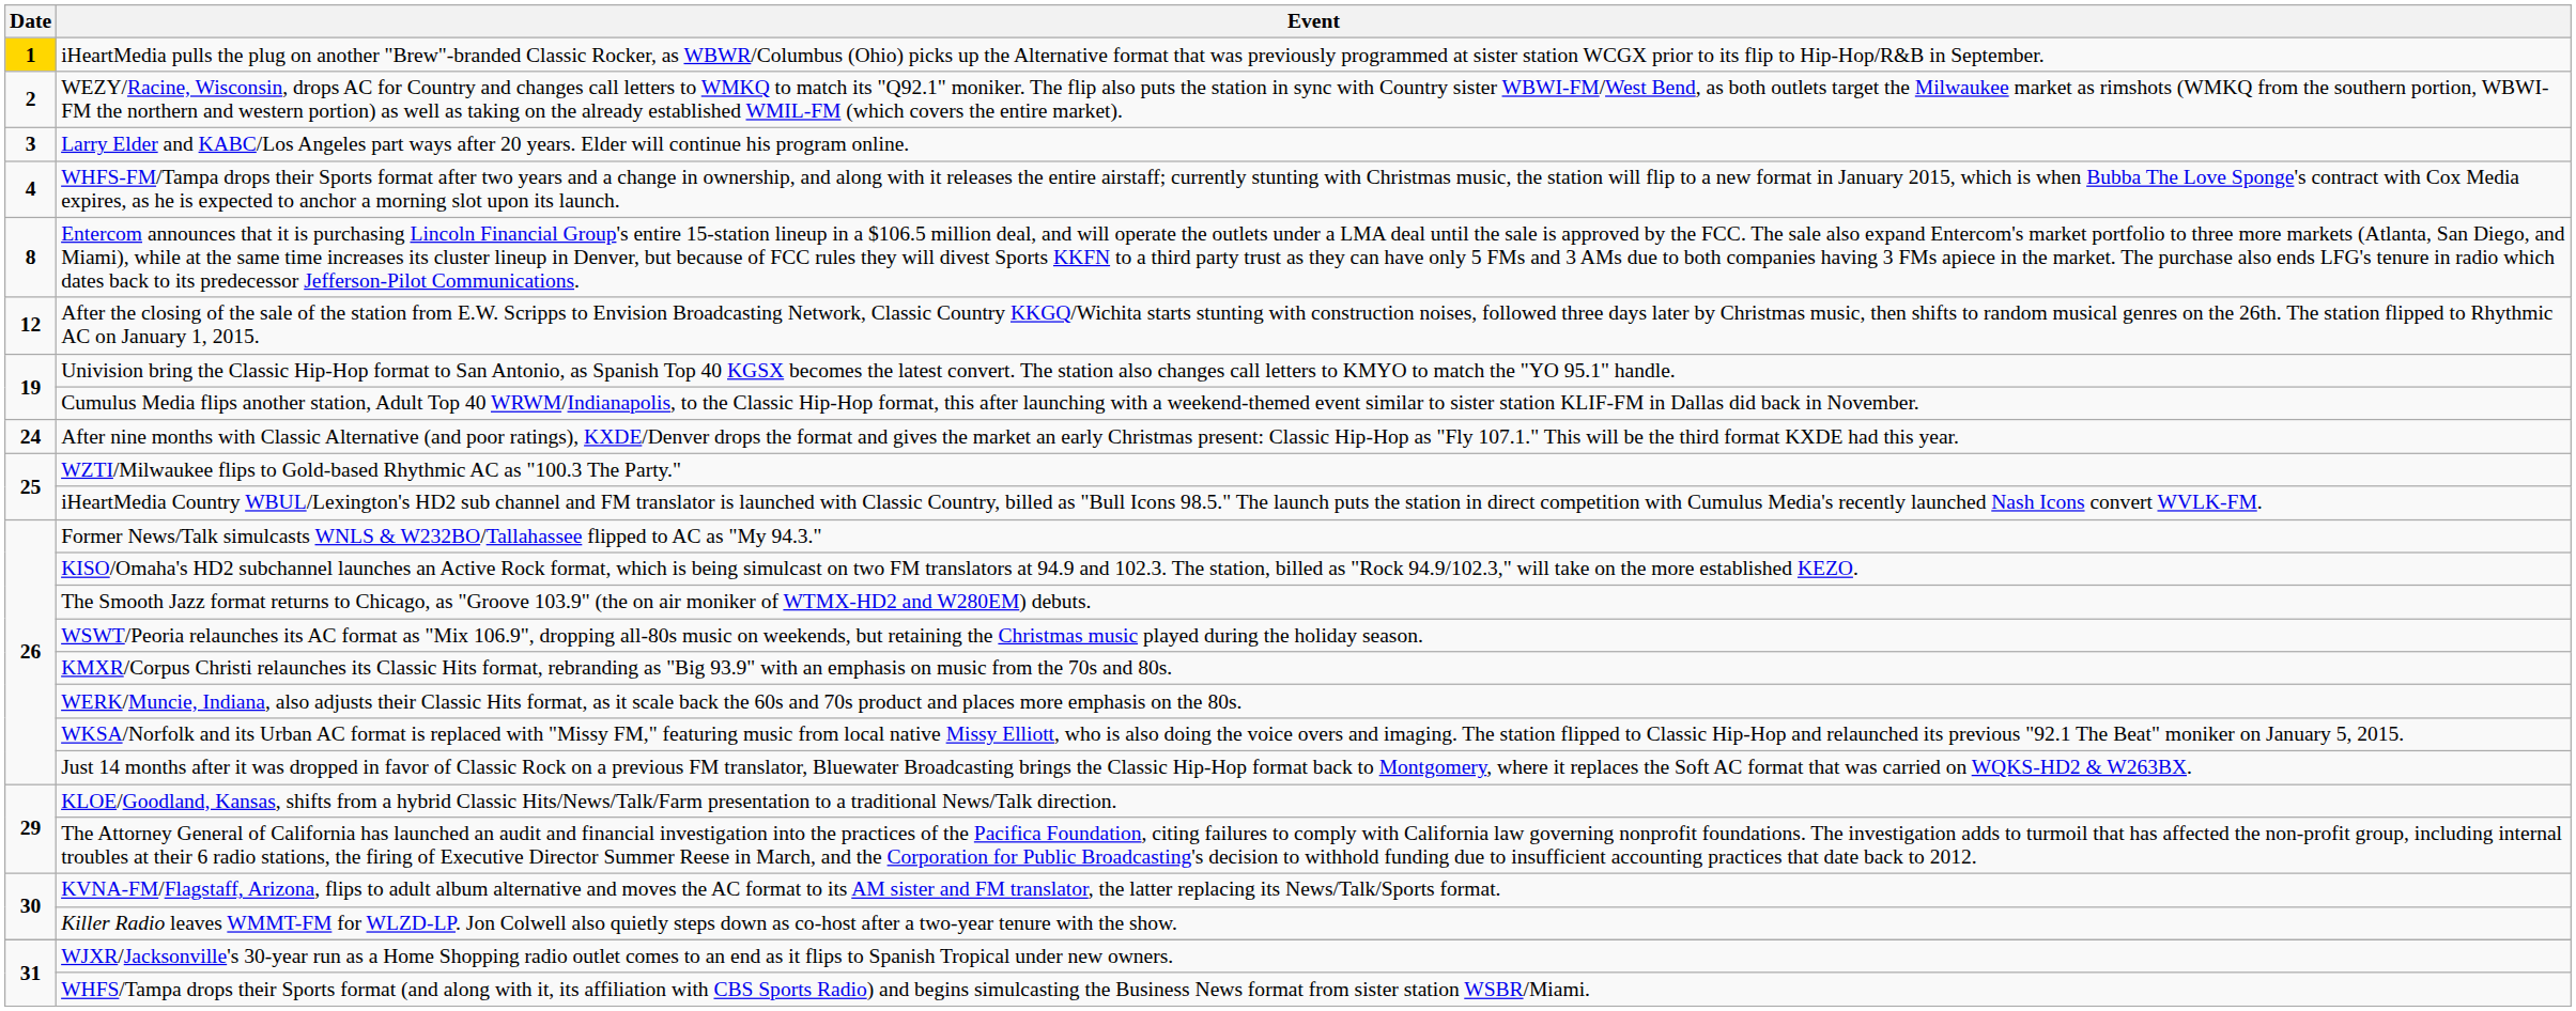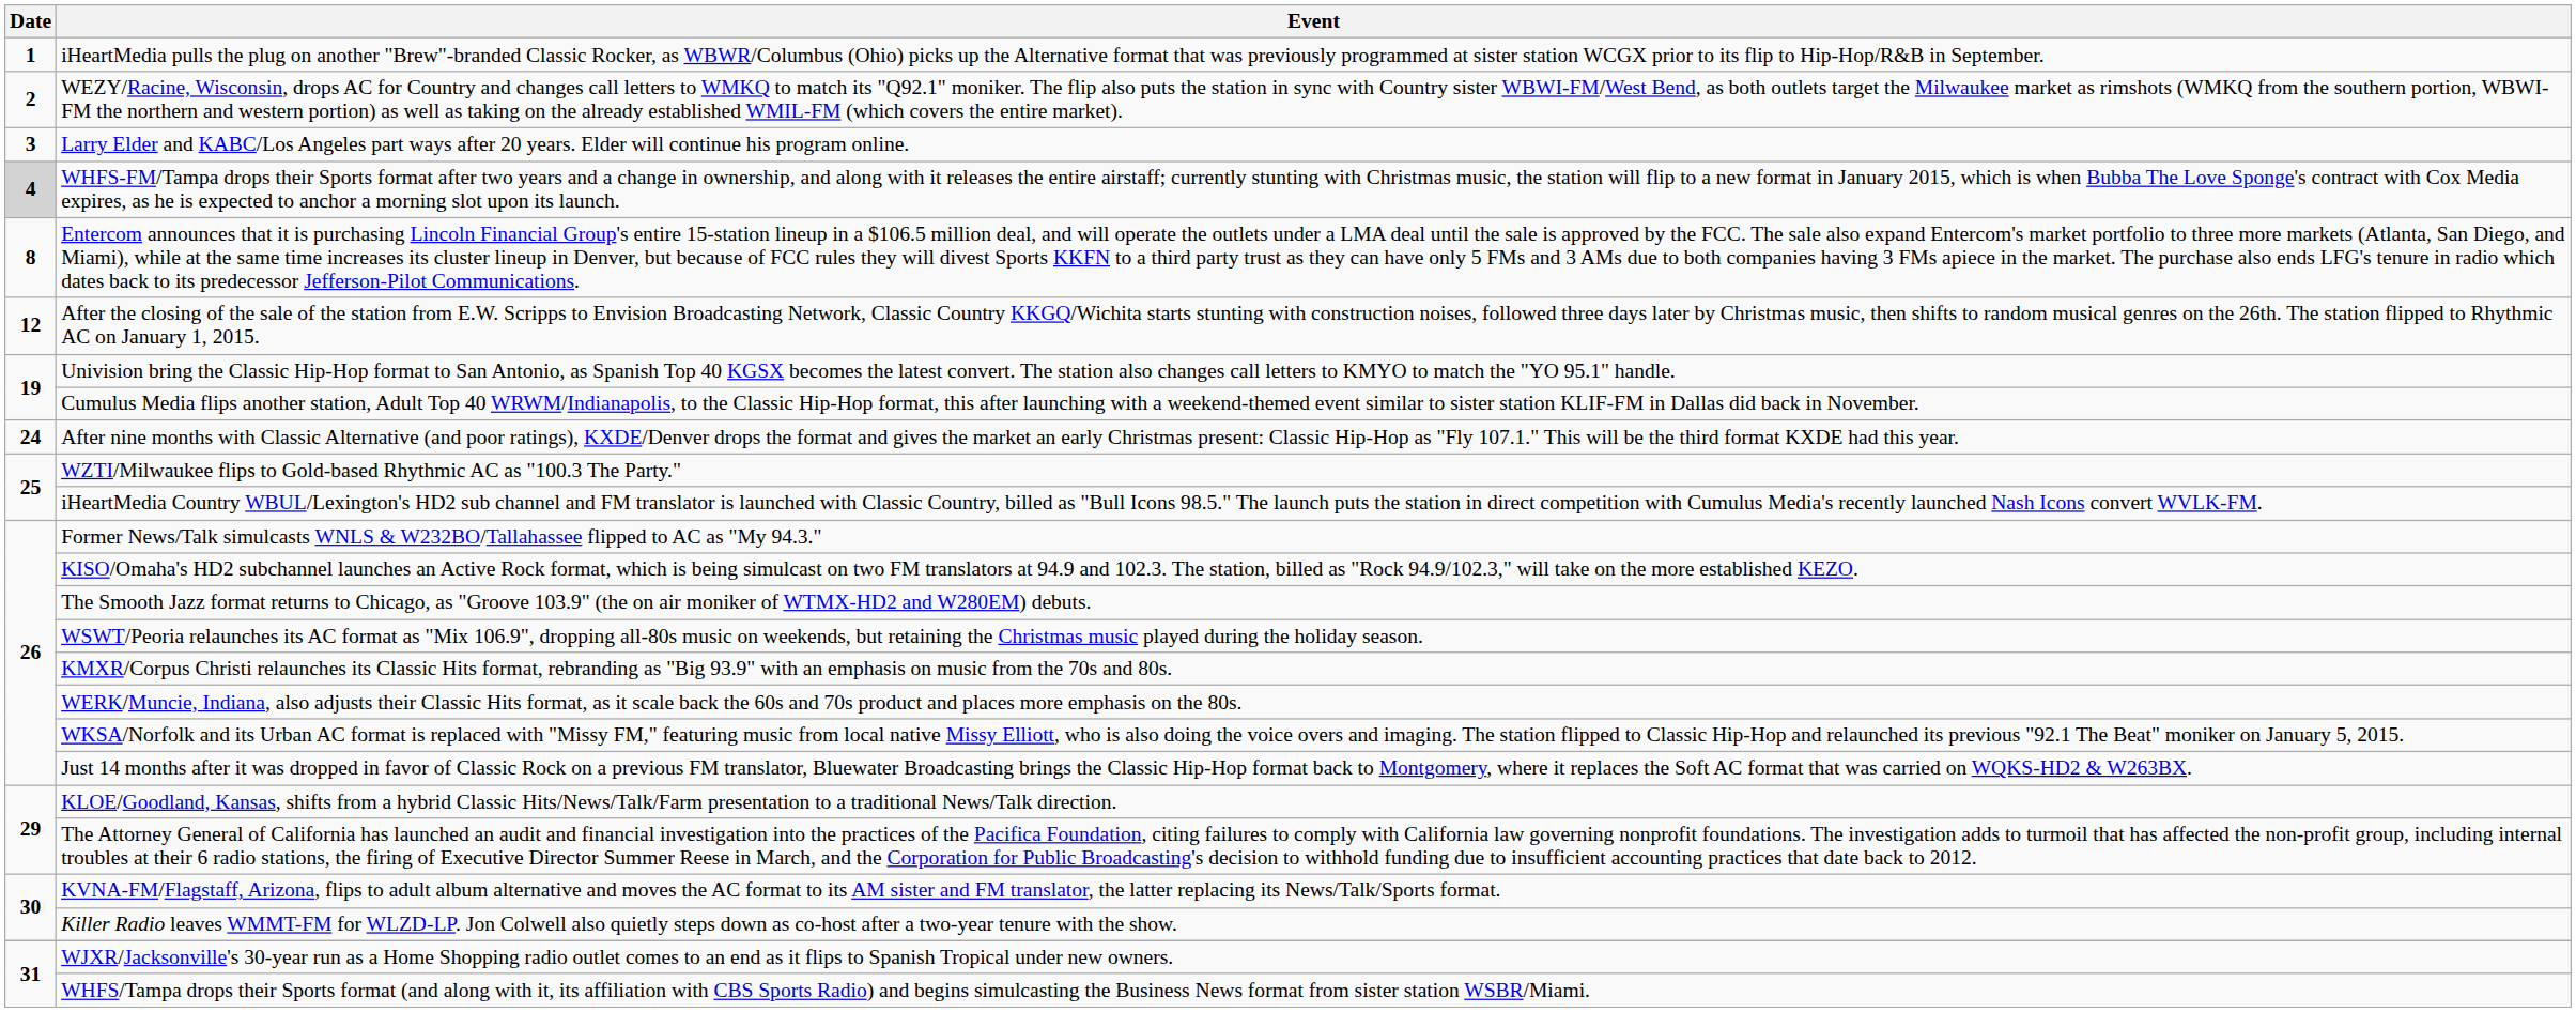row 2 | Date: gold background -> no background
row 5 | Date: no background -> lightgrey background
